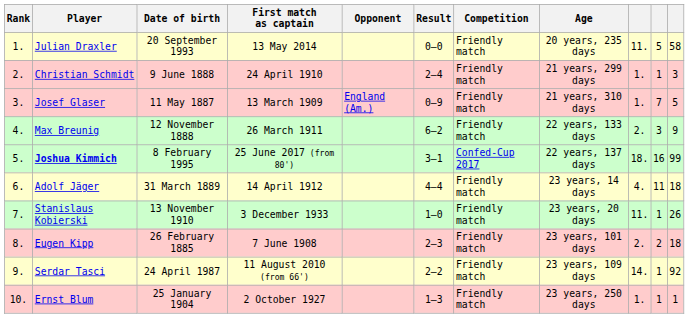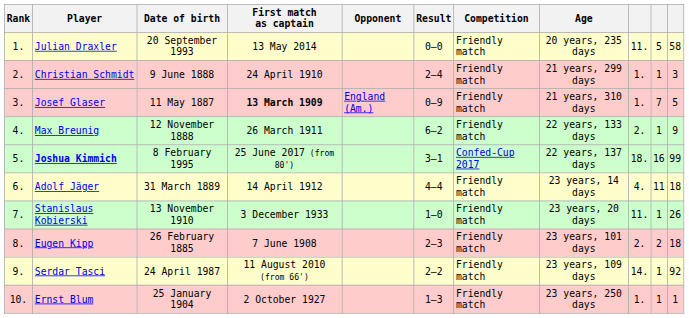Josef Glaser | First match as captain: normal -> bold
Max Breunig | column 10: 3 -> 1
